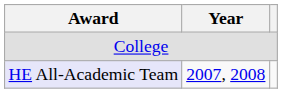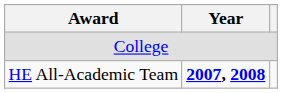HE All-Academic Team | Award: lavender background -> no background
HE All-Academic Team | Year: normal -> bold
